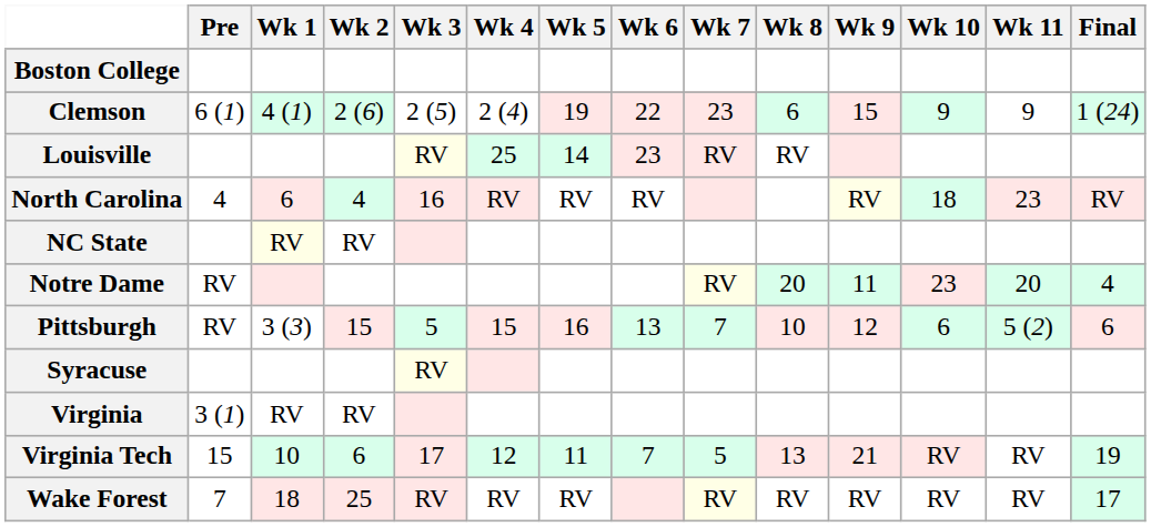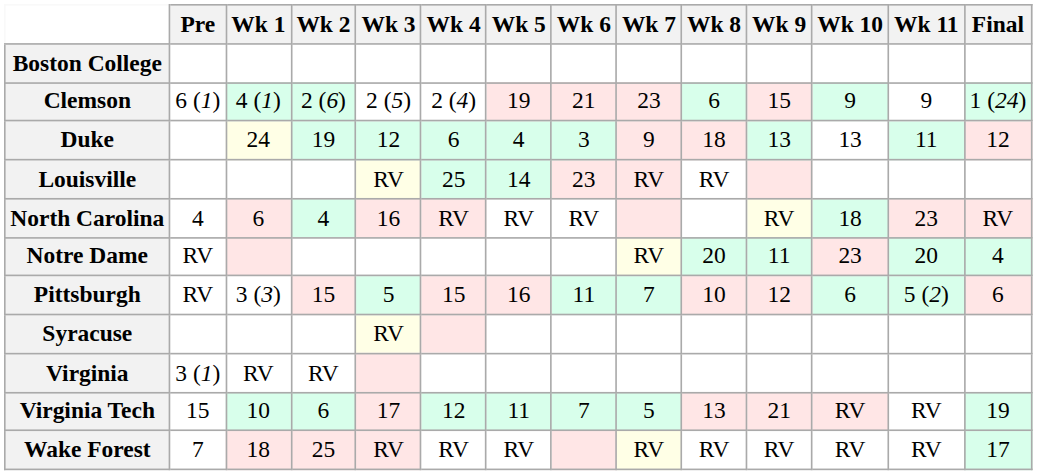Clemson | Wk 6: 22 -> 21
+ row: Duke | 24 | 19 | 12 | 6 | 4 | 3 | 9 | 18 | 13 | 13 | 11 | 12
- row: NC State | RV | RV
Pittsburgh | Wk 6: 13 -> 11
